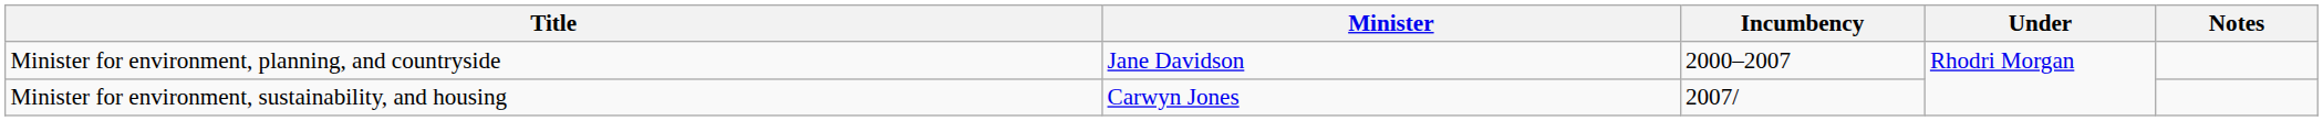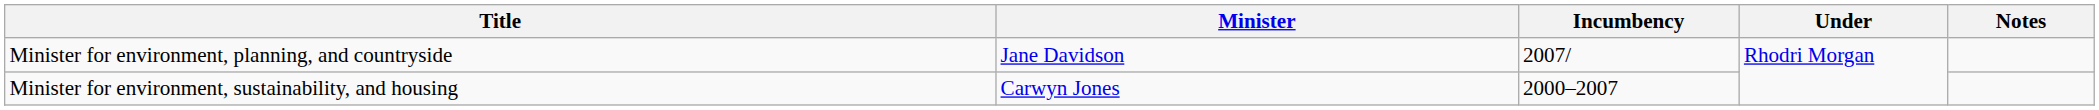Minister for environment, planning, and countryside | Incumbency: 2000–2007 -> 2007/
Minister for environment, sustainability, and housing | Incumbency: 2007/ -> 2000–2007
